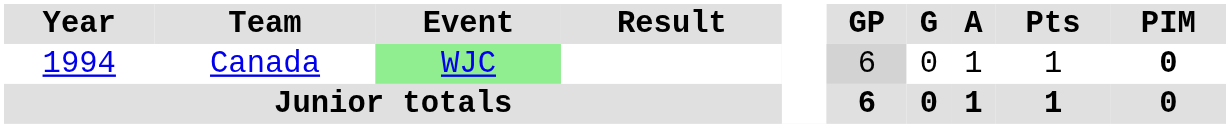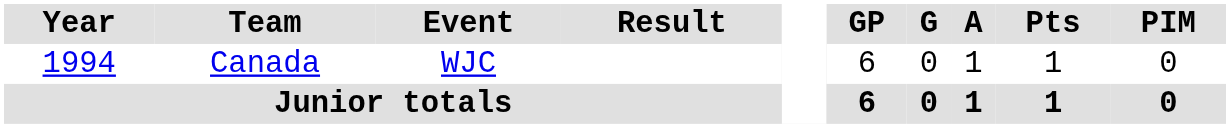Canada | Event: lightgreen background -> no background
Canada | GP: lightgrey background -> no background
Canada | PIM: bold -> normal
